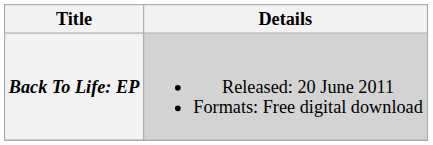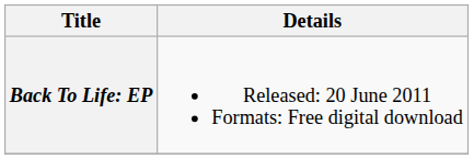Back To Life: EP | Details: lightgrey background -> no background
